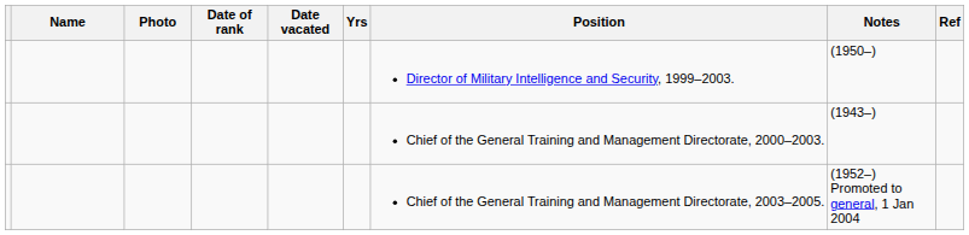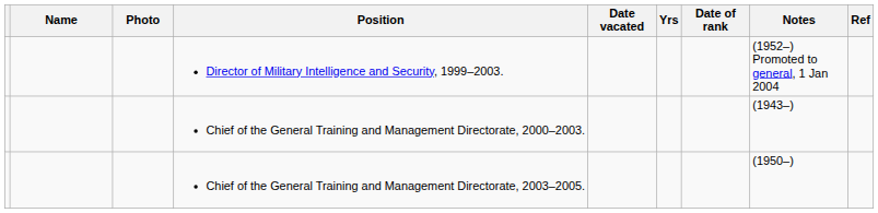columns swapped: Date of rank <-> Position
row 2 | Notes: (1950–) -> (1952–) Promoted to general, 1 Jan 2004
row 4 | Notes: (1952–) Promoted to general, 1 Jan 2004 -> (1950–)
